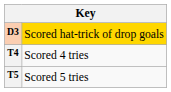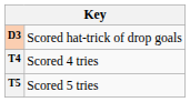D3 | column 2: gold background -> no background
